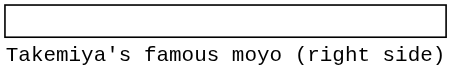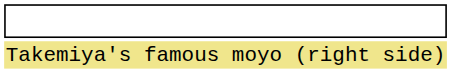row 1 | column 1: no background -> khaki background
